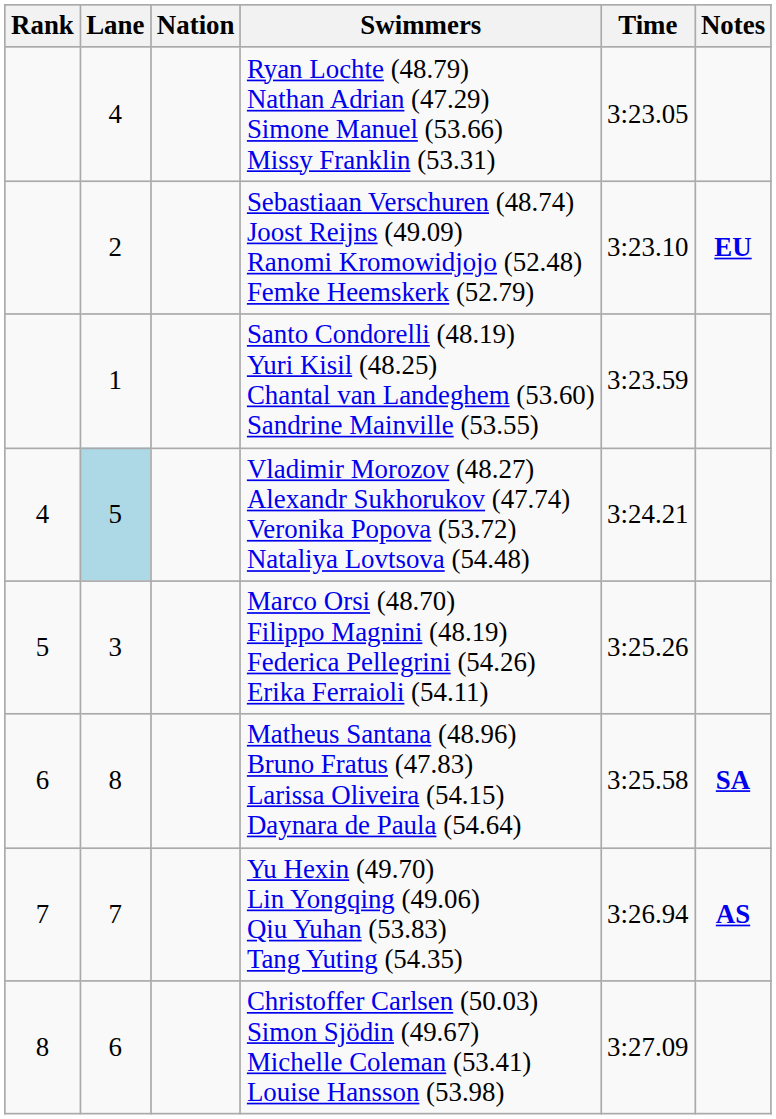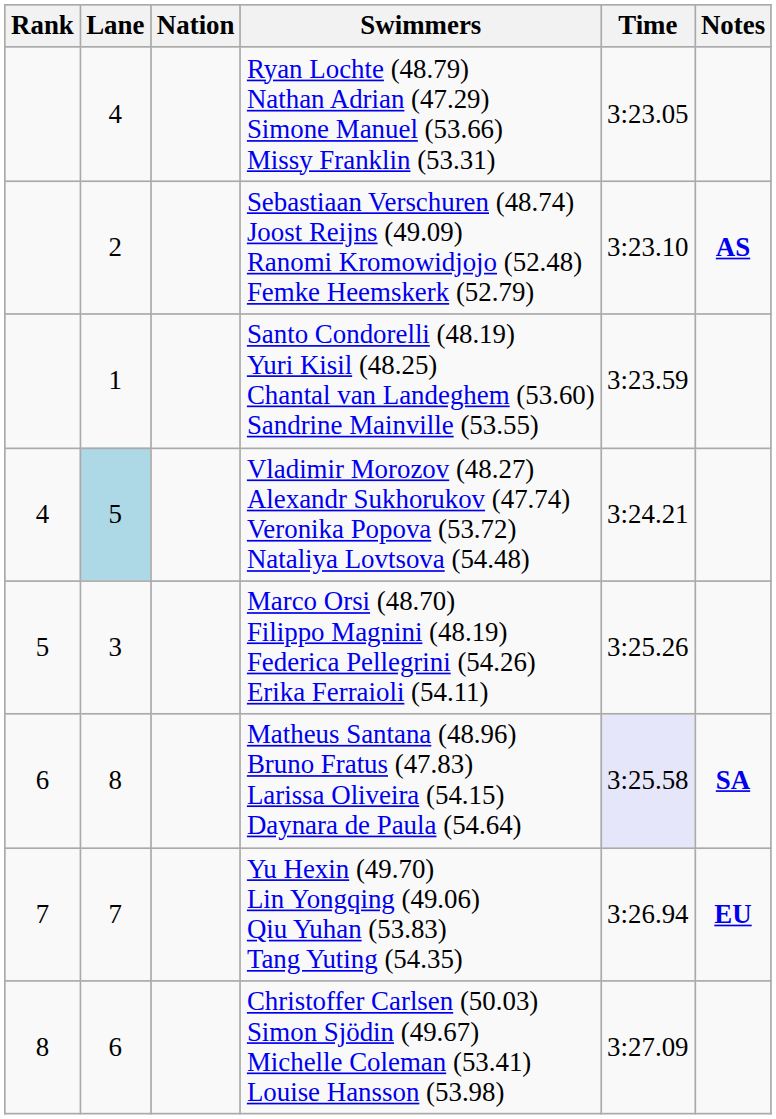row 3 | Notes: EU -> AS
row 7 | Time: no background -> lavender background
row 8 | Notes: AS -> EU
